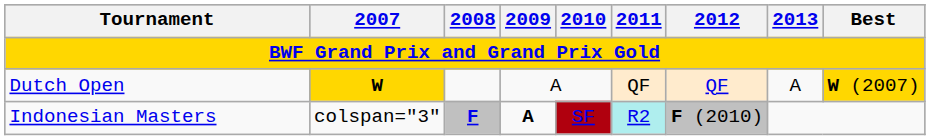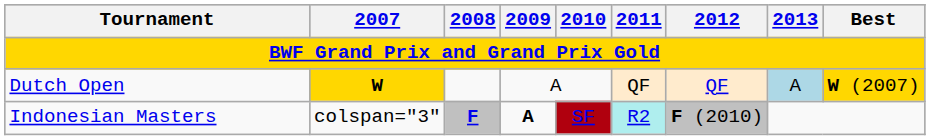Dutch Open | 2013: no background -> lightblue background
